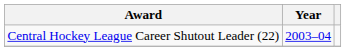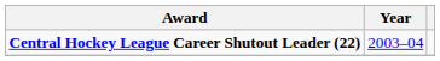row 2 | Award: normal -> bold
